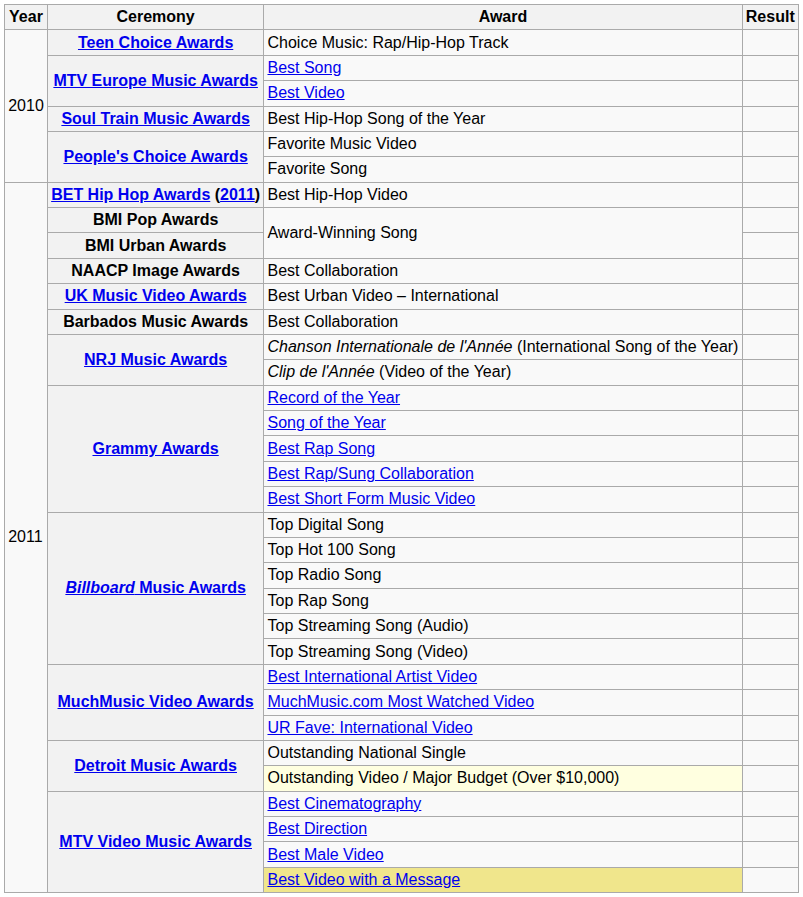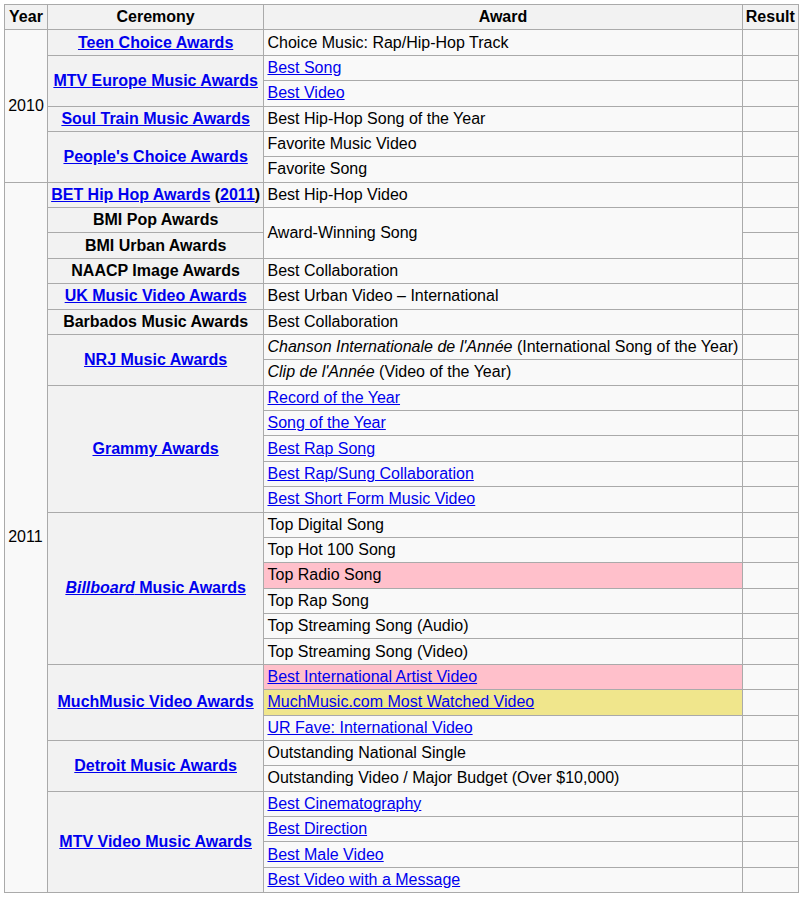Top Radio Song | Award: no background -> pink background
Best International Artist Video | Award: no background -> pink background
MuchMusic.com Most Watched Video | Award: no background -> khaki background
Outstanding Video / Major Budget (Over $10,000) | Award: lightyellow background -> no background
Best Video with a Message | Award: khaki background -> no background
